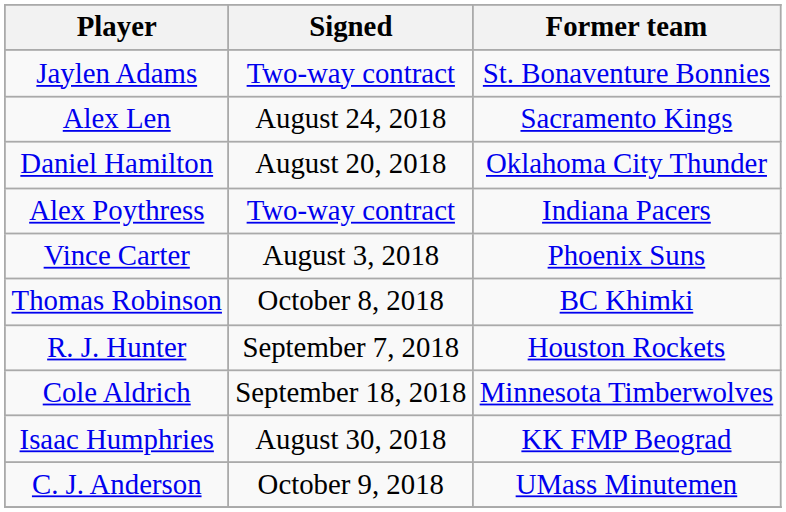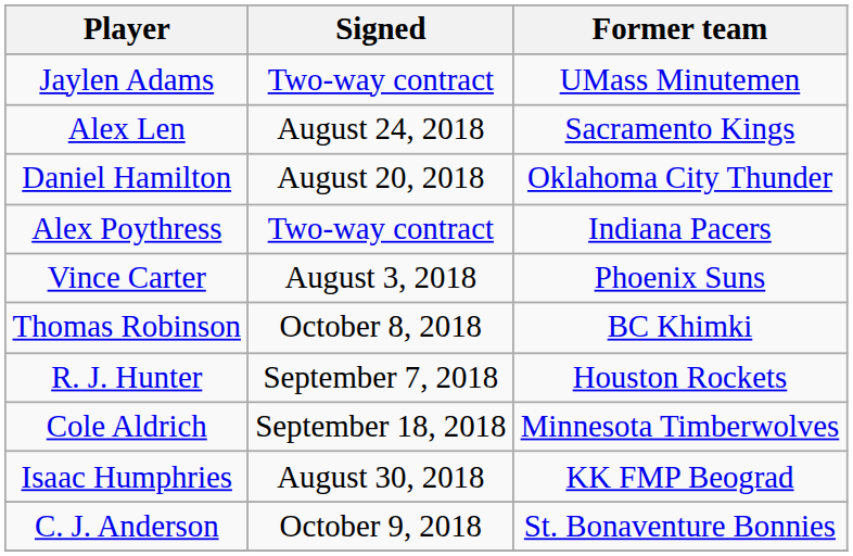Jaylen Adams | Former team: St. Bonaventure Bonnies -> UMass Minutemen
C. J. Anderson | Former team: UMass Minutemen -> St. Bonaventure Bonnies
